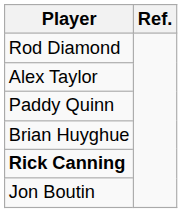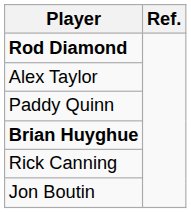Rod Diamond | Player: normal -> bold
Brian Huyghue | Player: normal -> bold
Rick Canning | Player: bold -> normal
